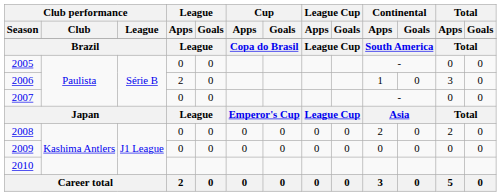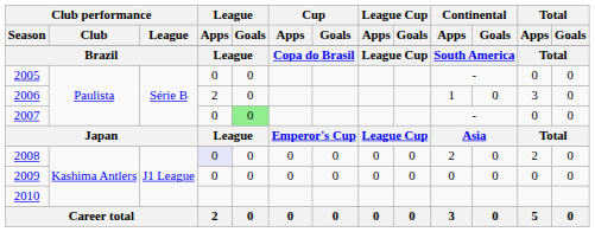2007 | League / Goals: no background -> lightgreen background
2008 | League / Apps: no background -> lavender background
